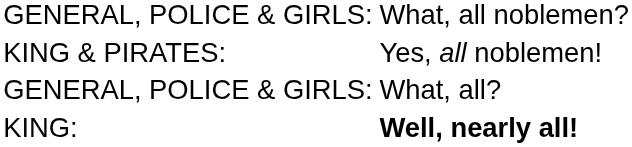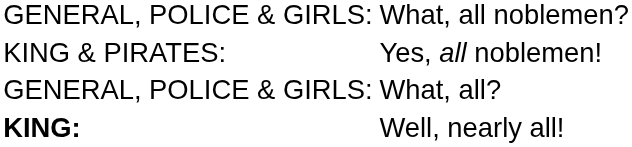row 4 | column 1: normal -> bold
row 4 | column 2: bold -> normal
